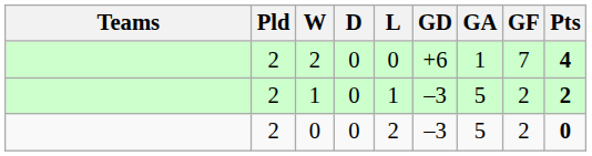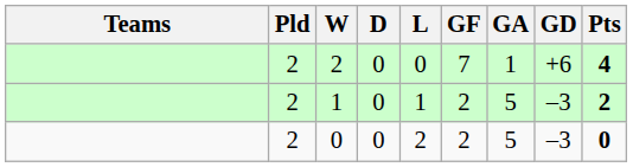columns swapped: GF <-> GD
